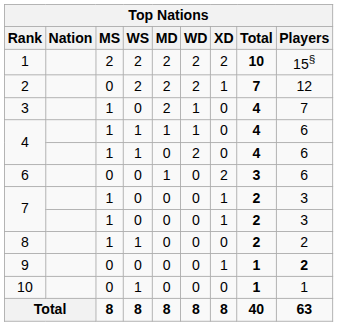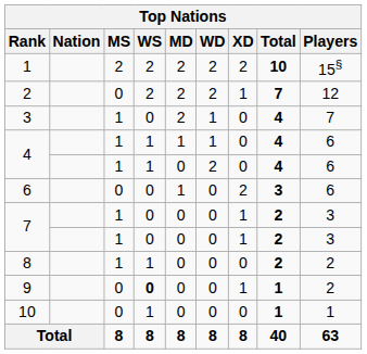9 | WS: normal -> bold
9 | Players: bold -> normal
